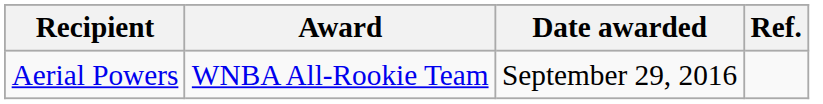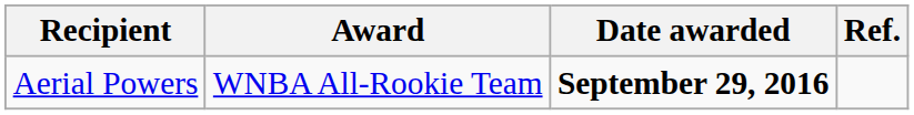row 2 | Date awarded: normal -> bold
